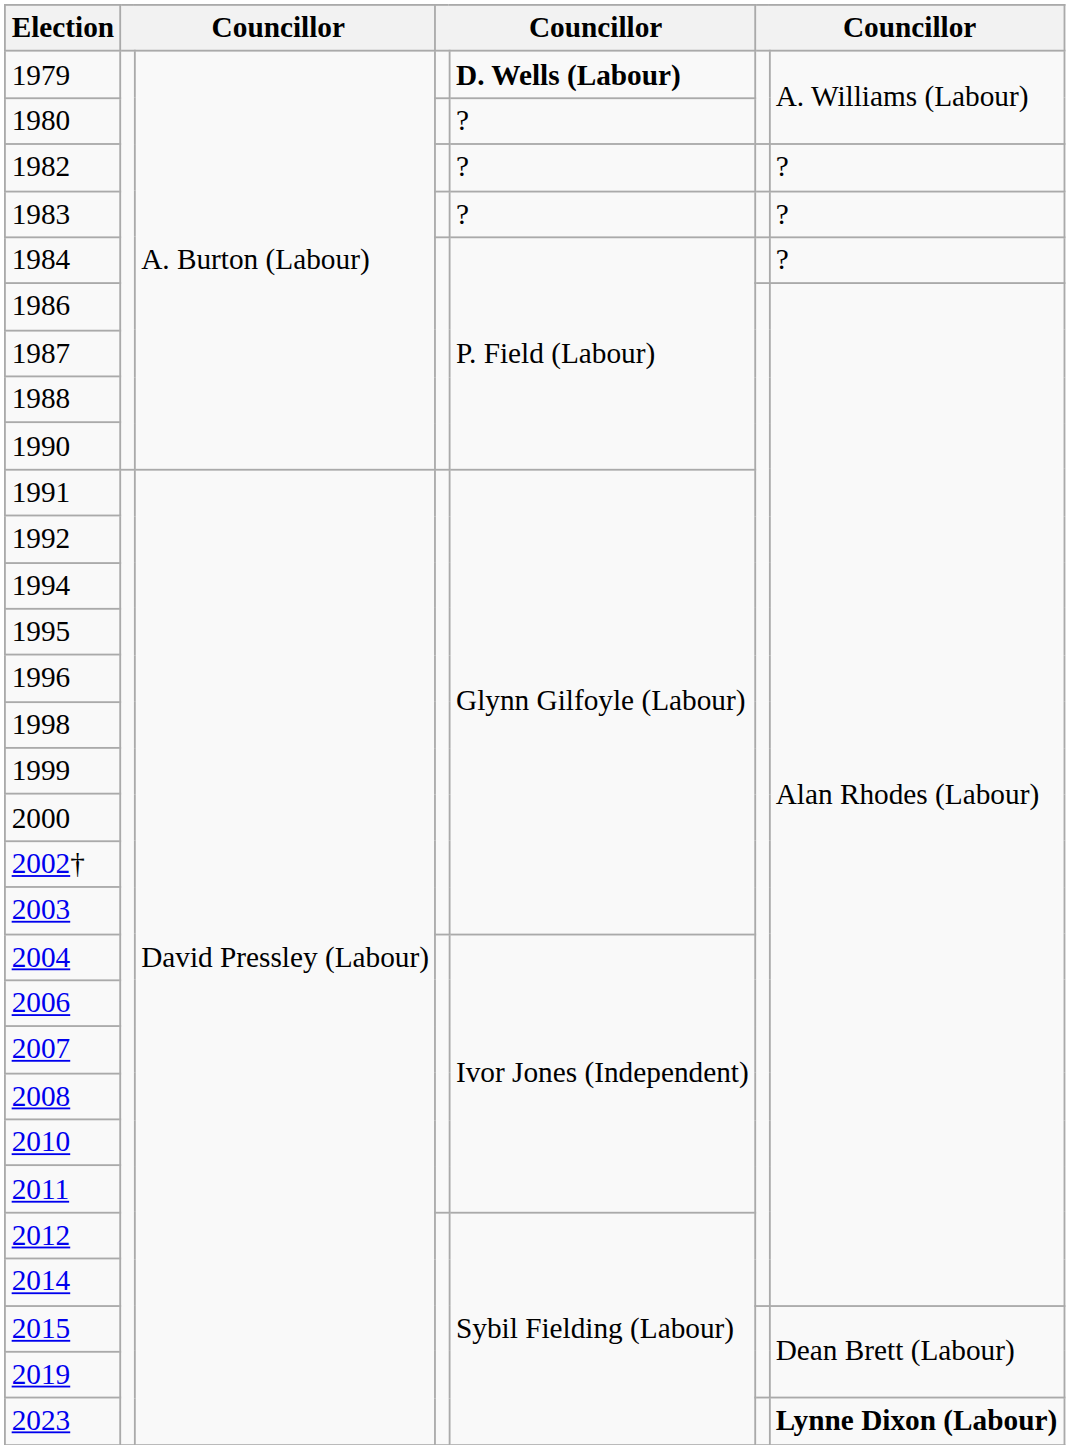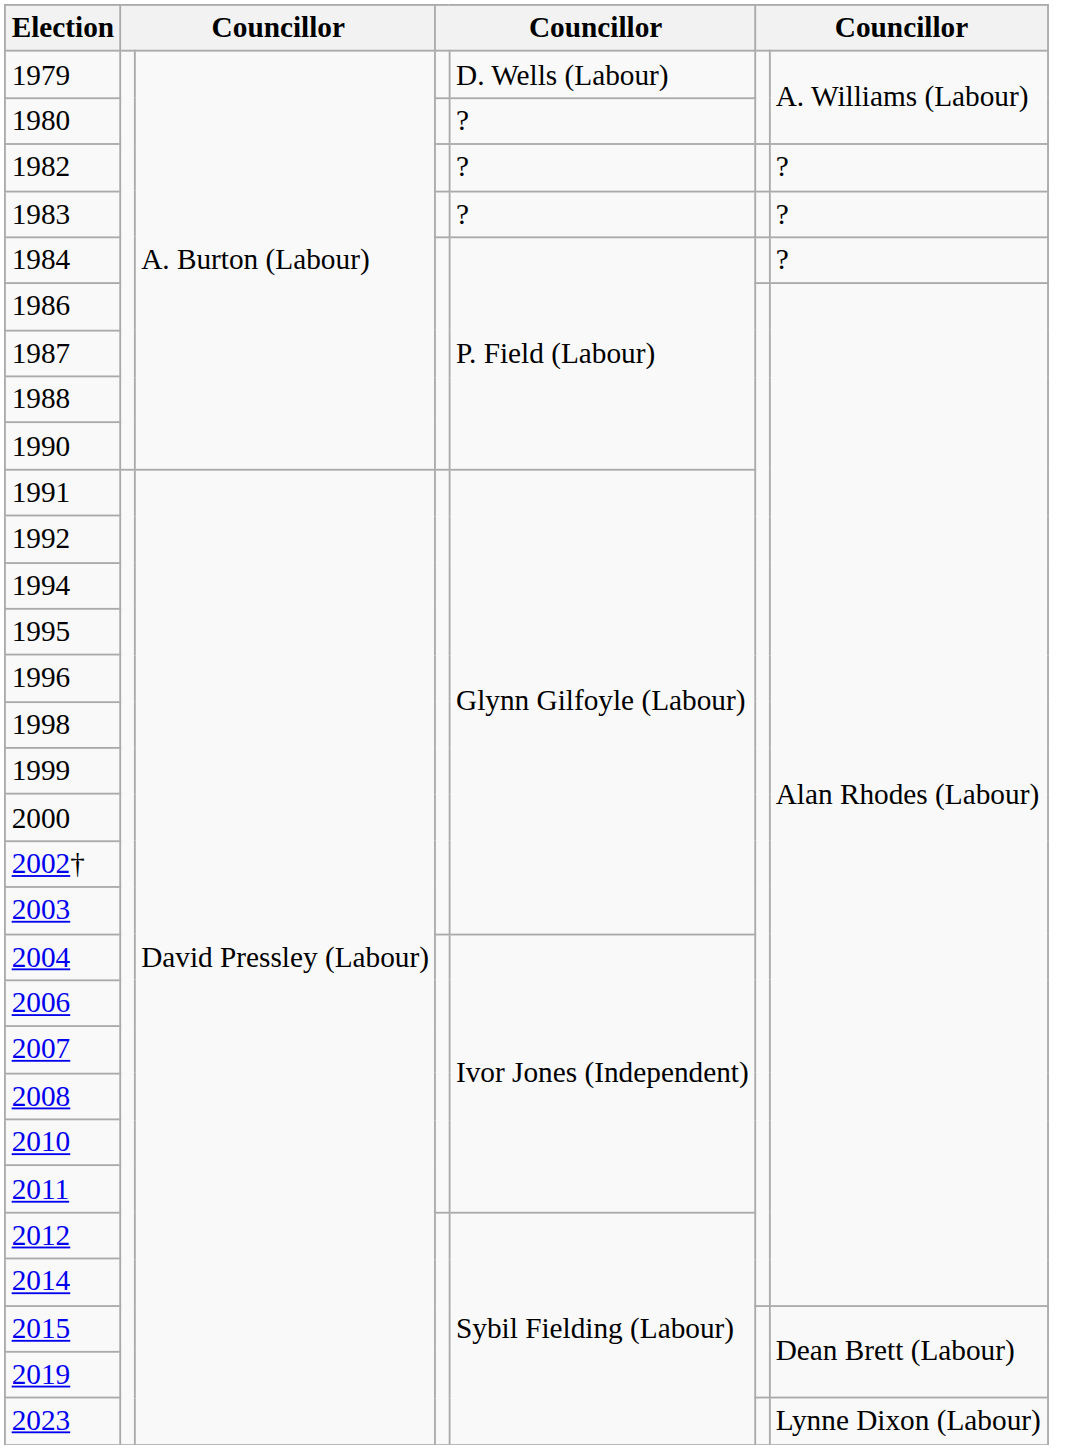1979 | column 5: bold -> normal
2023 | column 7: bold -> normal
